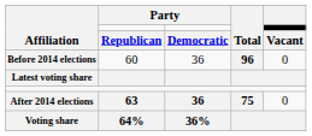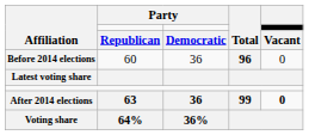After 2014 elections | Total: 75 -> 99
After 2014 elections | column 5: normal -> bold
